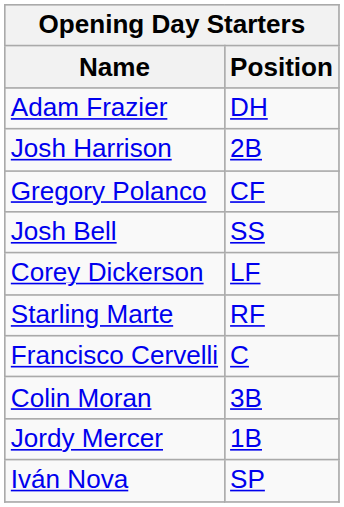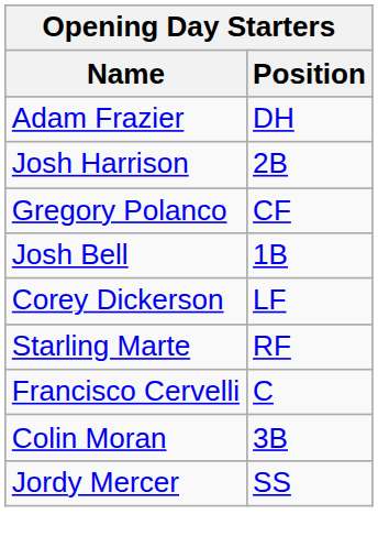Josh Bell | Position: SS -> 1B
Jordy Mercer | Position: 1B -> SS
- row: Iván Nova | SP
